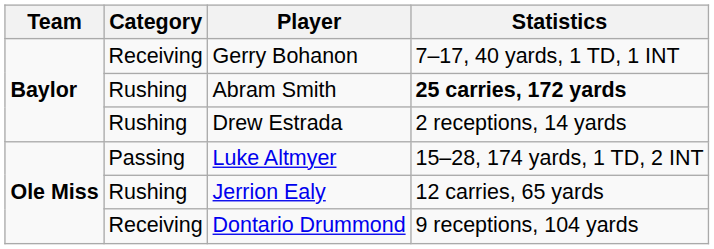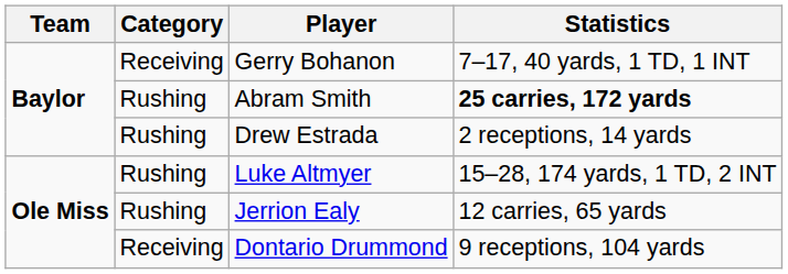Luke Altmyer | Category: Passing -> Rushing
